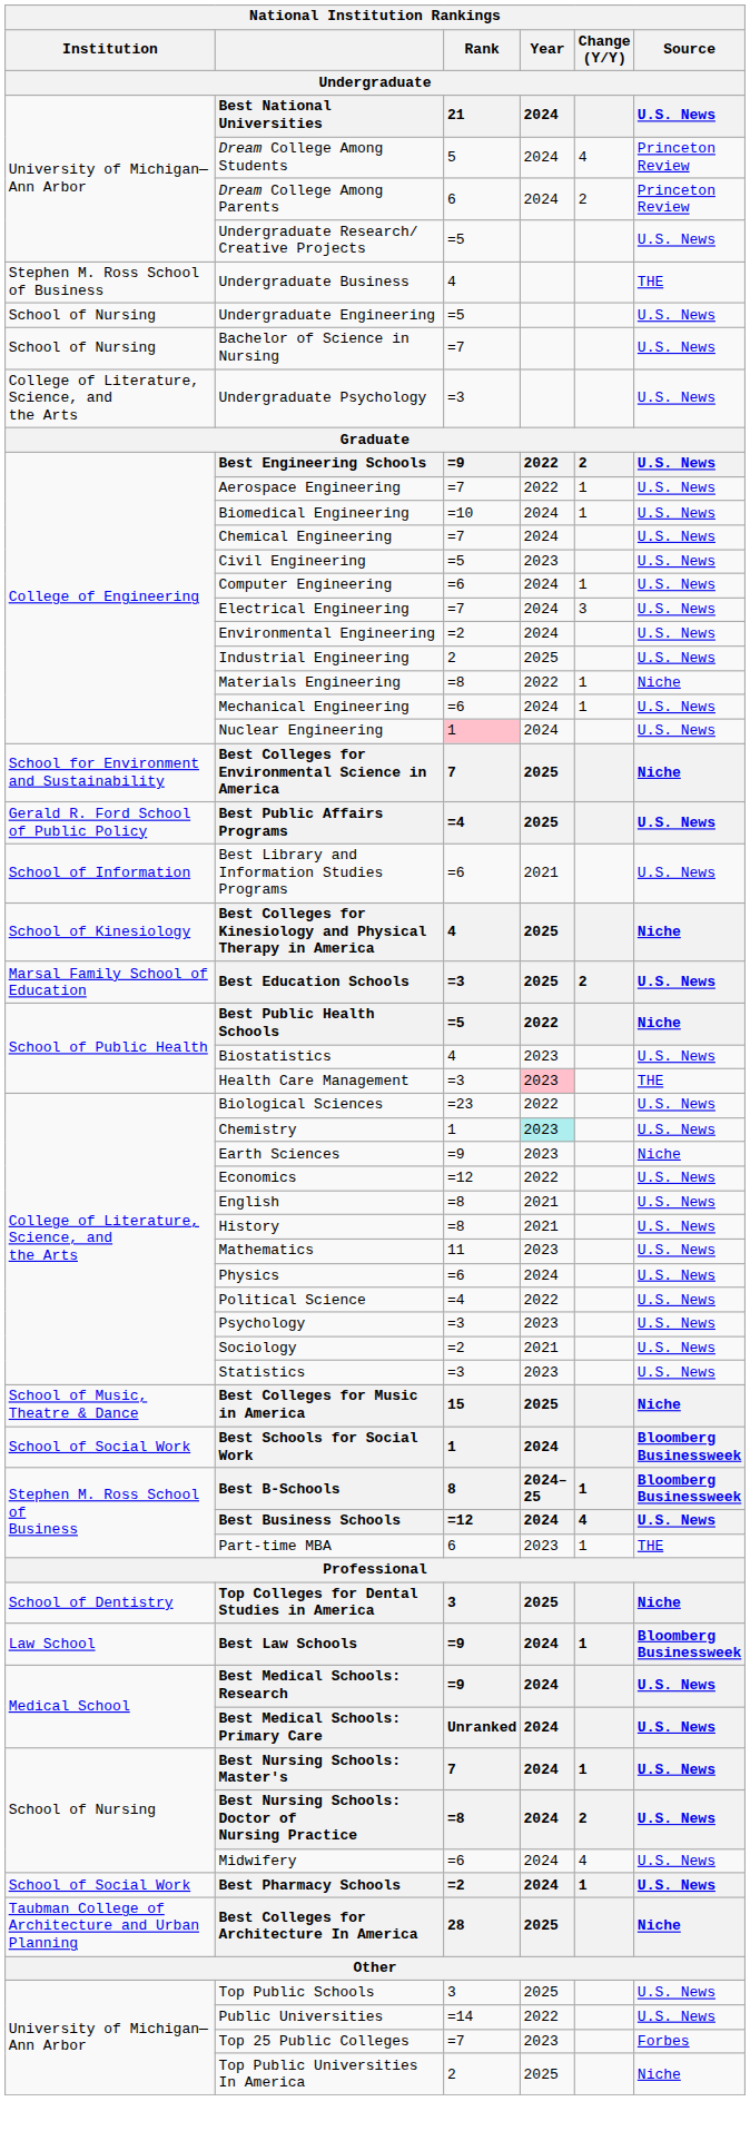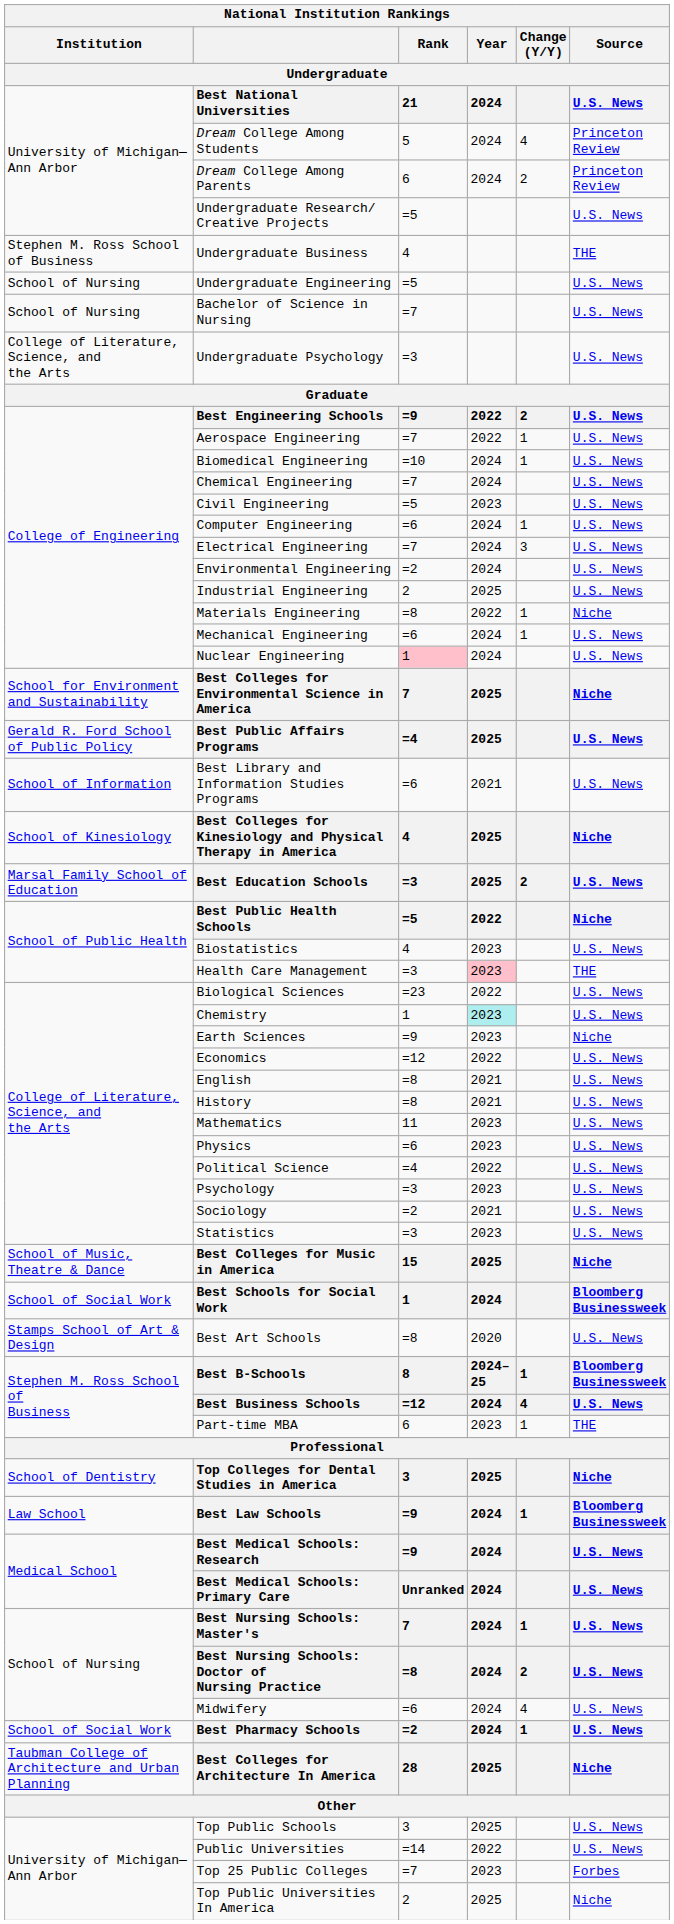Physics | Year: 2024 -> 2023
+ row: Stamps School of Art & Design | Best Art Schools | =8 | 2020 | U.S. News
